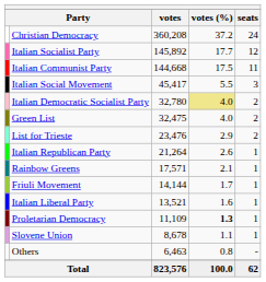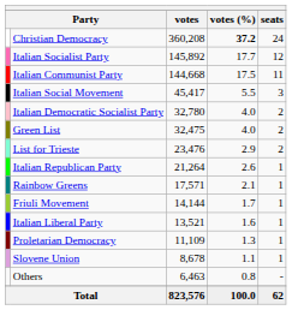Christian Democracy | votes (%): normal -> bold
Italian Democratic Socialist Party | votes (%): khaki background -> no background
Proletarian Democracy | votes (%): bold -> normal
